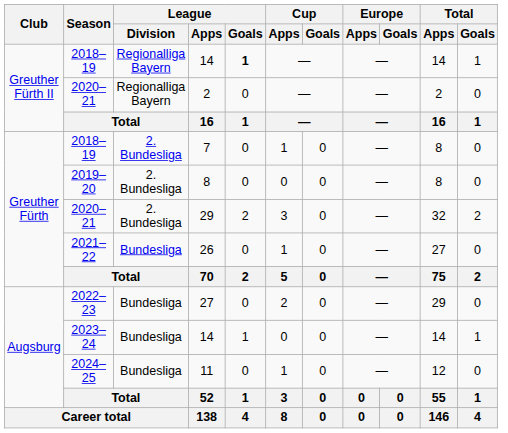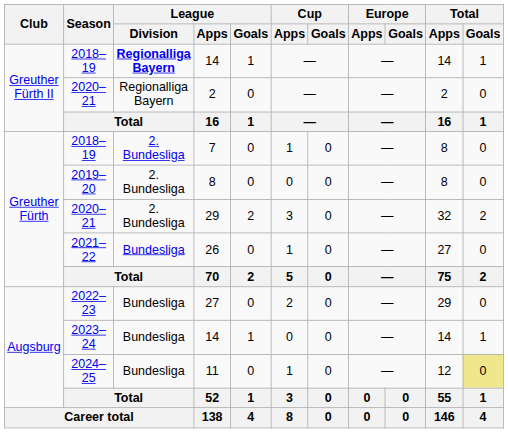2018–19 / 14 | League / Division: normal -> bold
2018–19 / 14 | League / Goals: bold -> normal
11 | Total / Goals: no background -> khaki background
